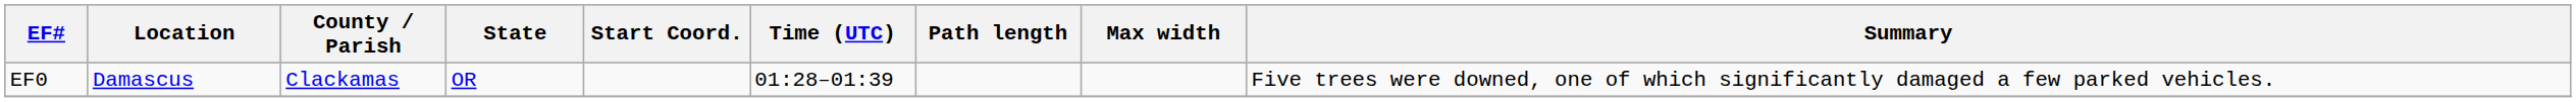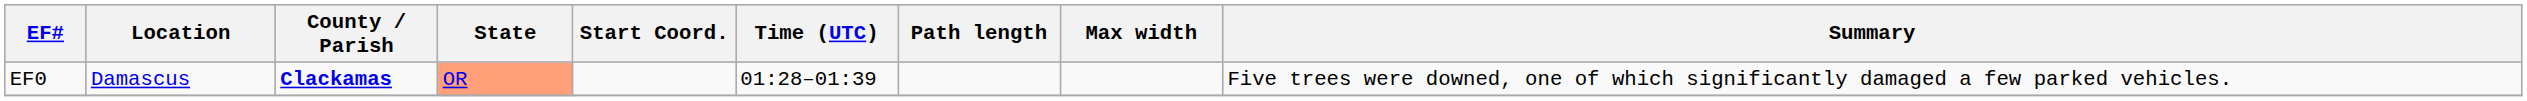EF0 | County / Parish: normal -> bold
EF0 | State: no background -> lightsalmon background
